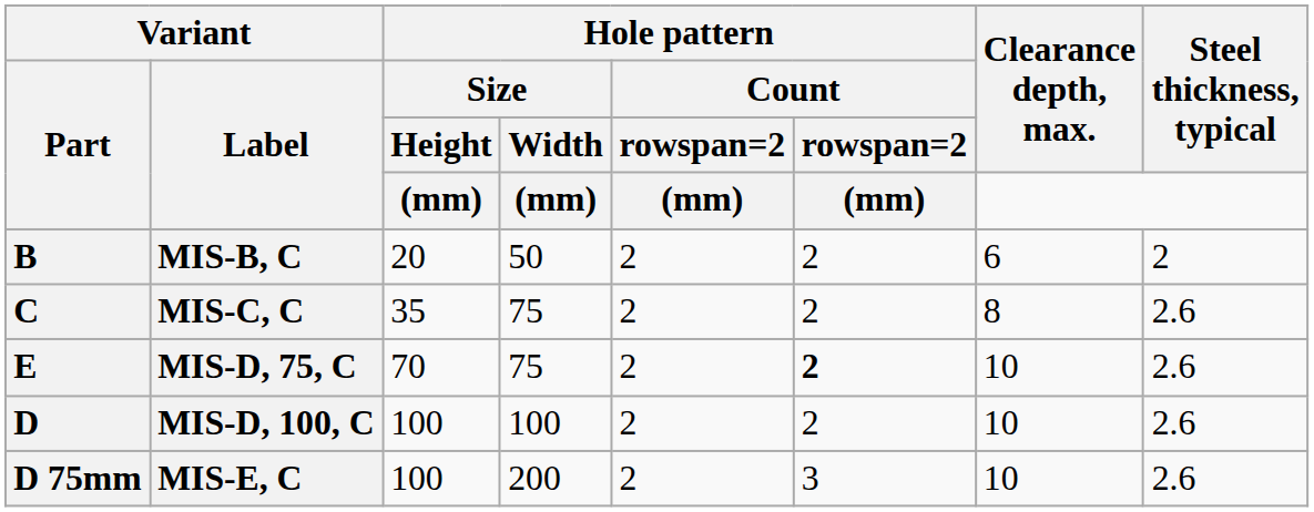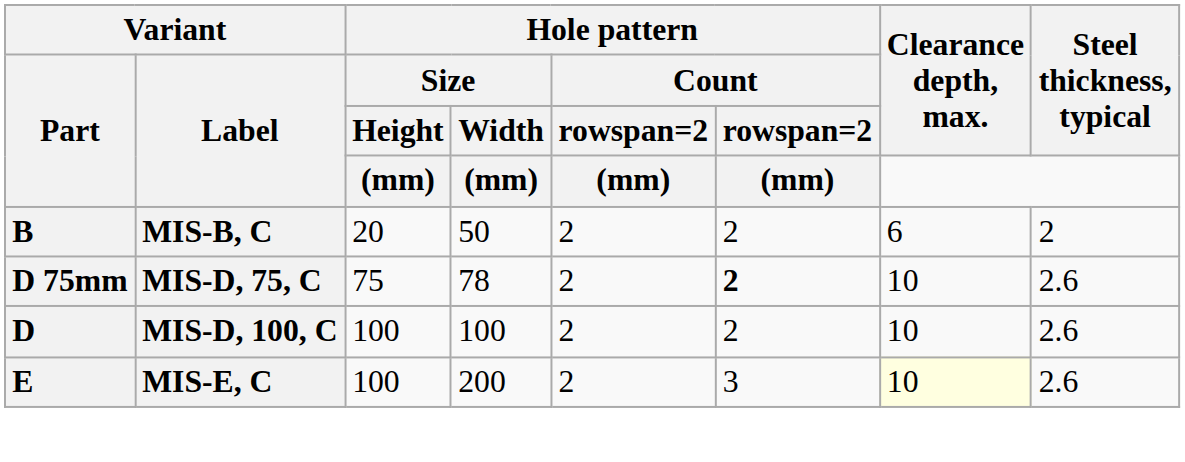- row: C | MIS-C, C | 35 | 75 | 2 | 2 | 8 | 2.6
MIS-D, 75, C | Variant / Part: E -> D 75mm
MIS-D, 75, C | Hole pattern / Size / Height / (mm): 70 -> 75
MIS-D, 75, C | Hole pattern / Size / Width / (mm): 75 -> 78
MIS-E, C | Variant / Part: D 75mm -> E
MIS-E, C | Clearance depth, max.: no background -> lightyellow background
